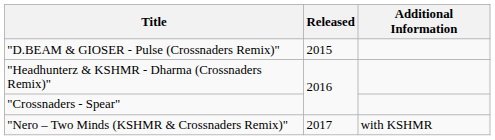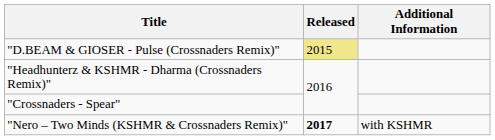"D.BEAM & GIOSER - Pulse (Crossnaders Remix)" | Released: no background -> khaki background
"Nero – Two Minds (KSHMR & Crossnaders Remix)" | Released: normal -> bold
